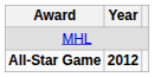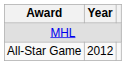All-Star Game | Award: bold -> normal
All-Star Game | Year: bold -> normal
